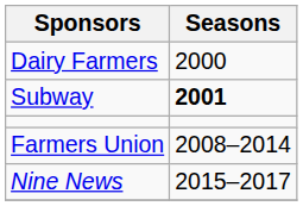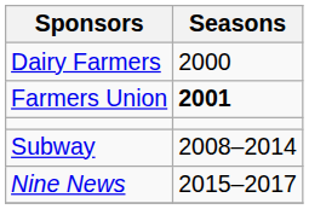row 3 | Sponsors: Subway -> Farmers Union
row 5 | Sponsors: Farmers Union -> Subway
